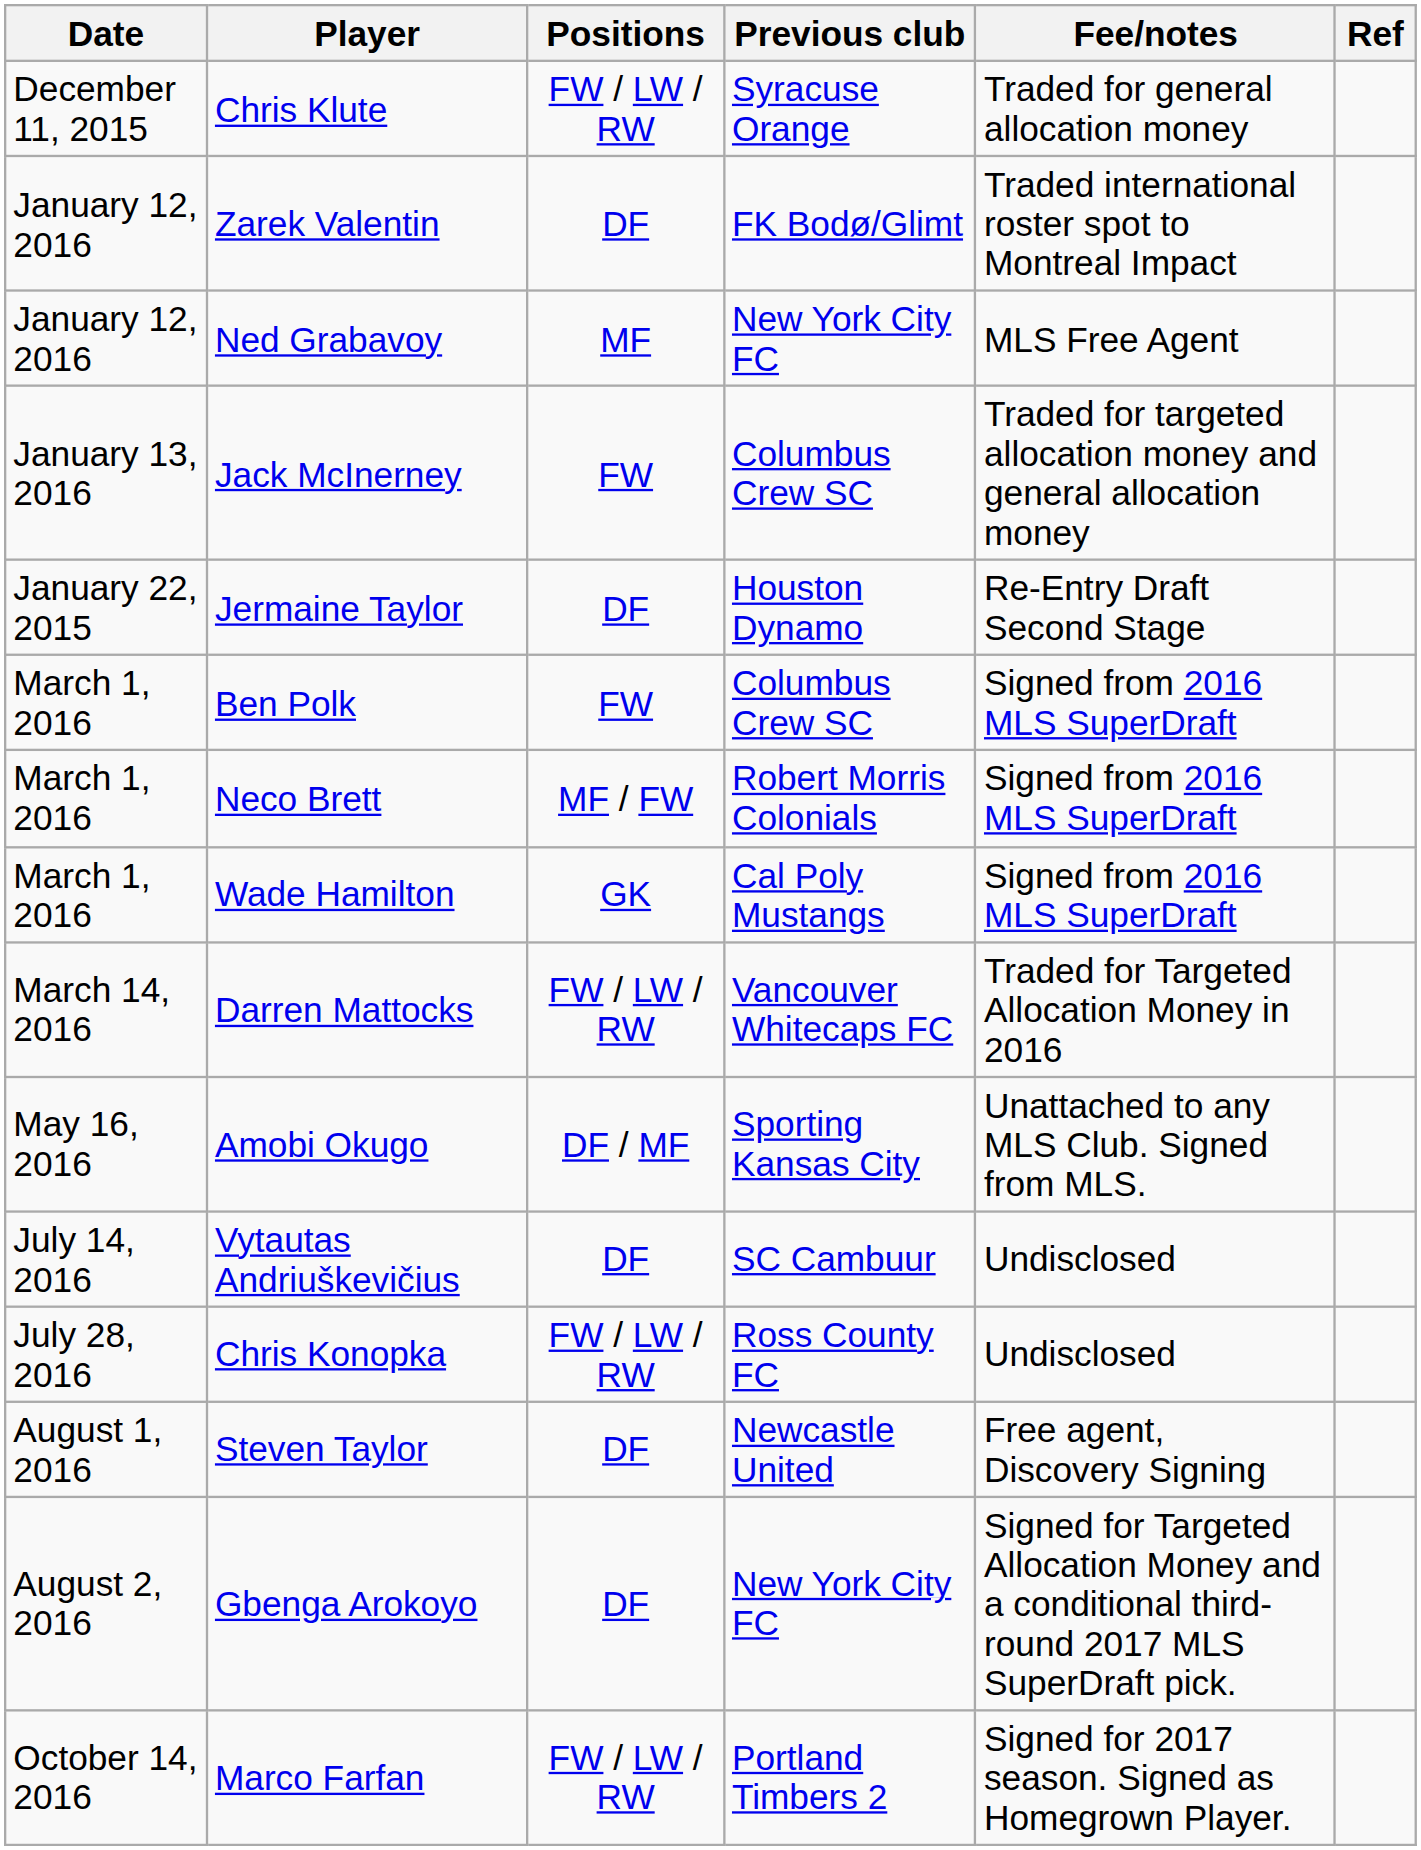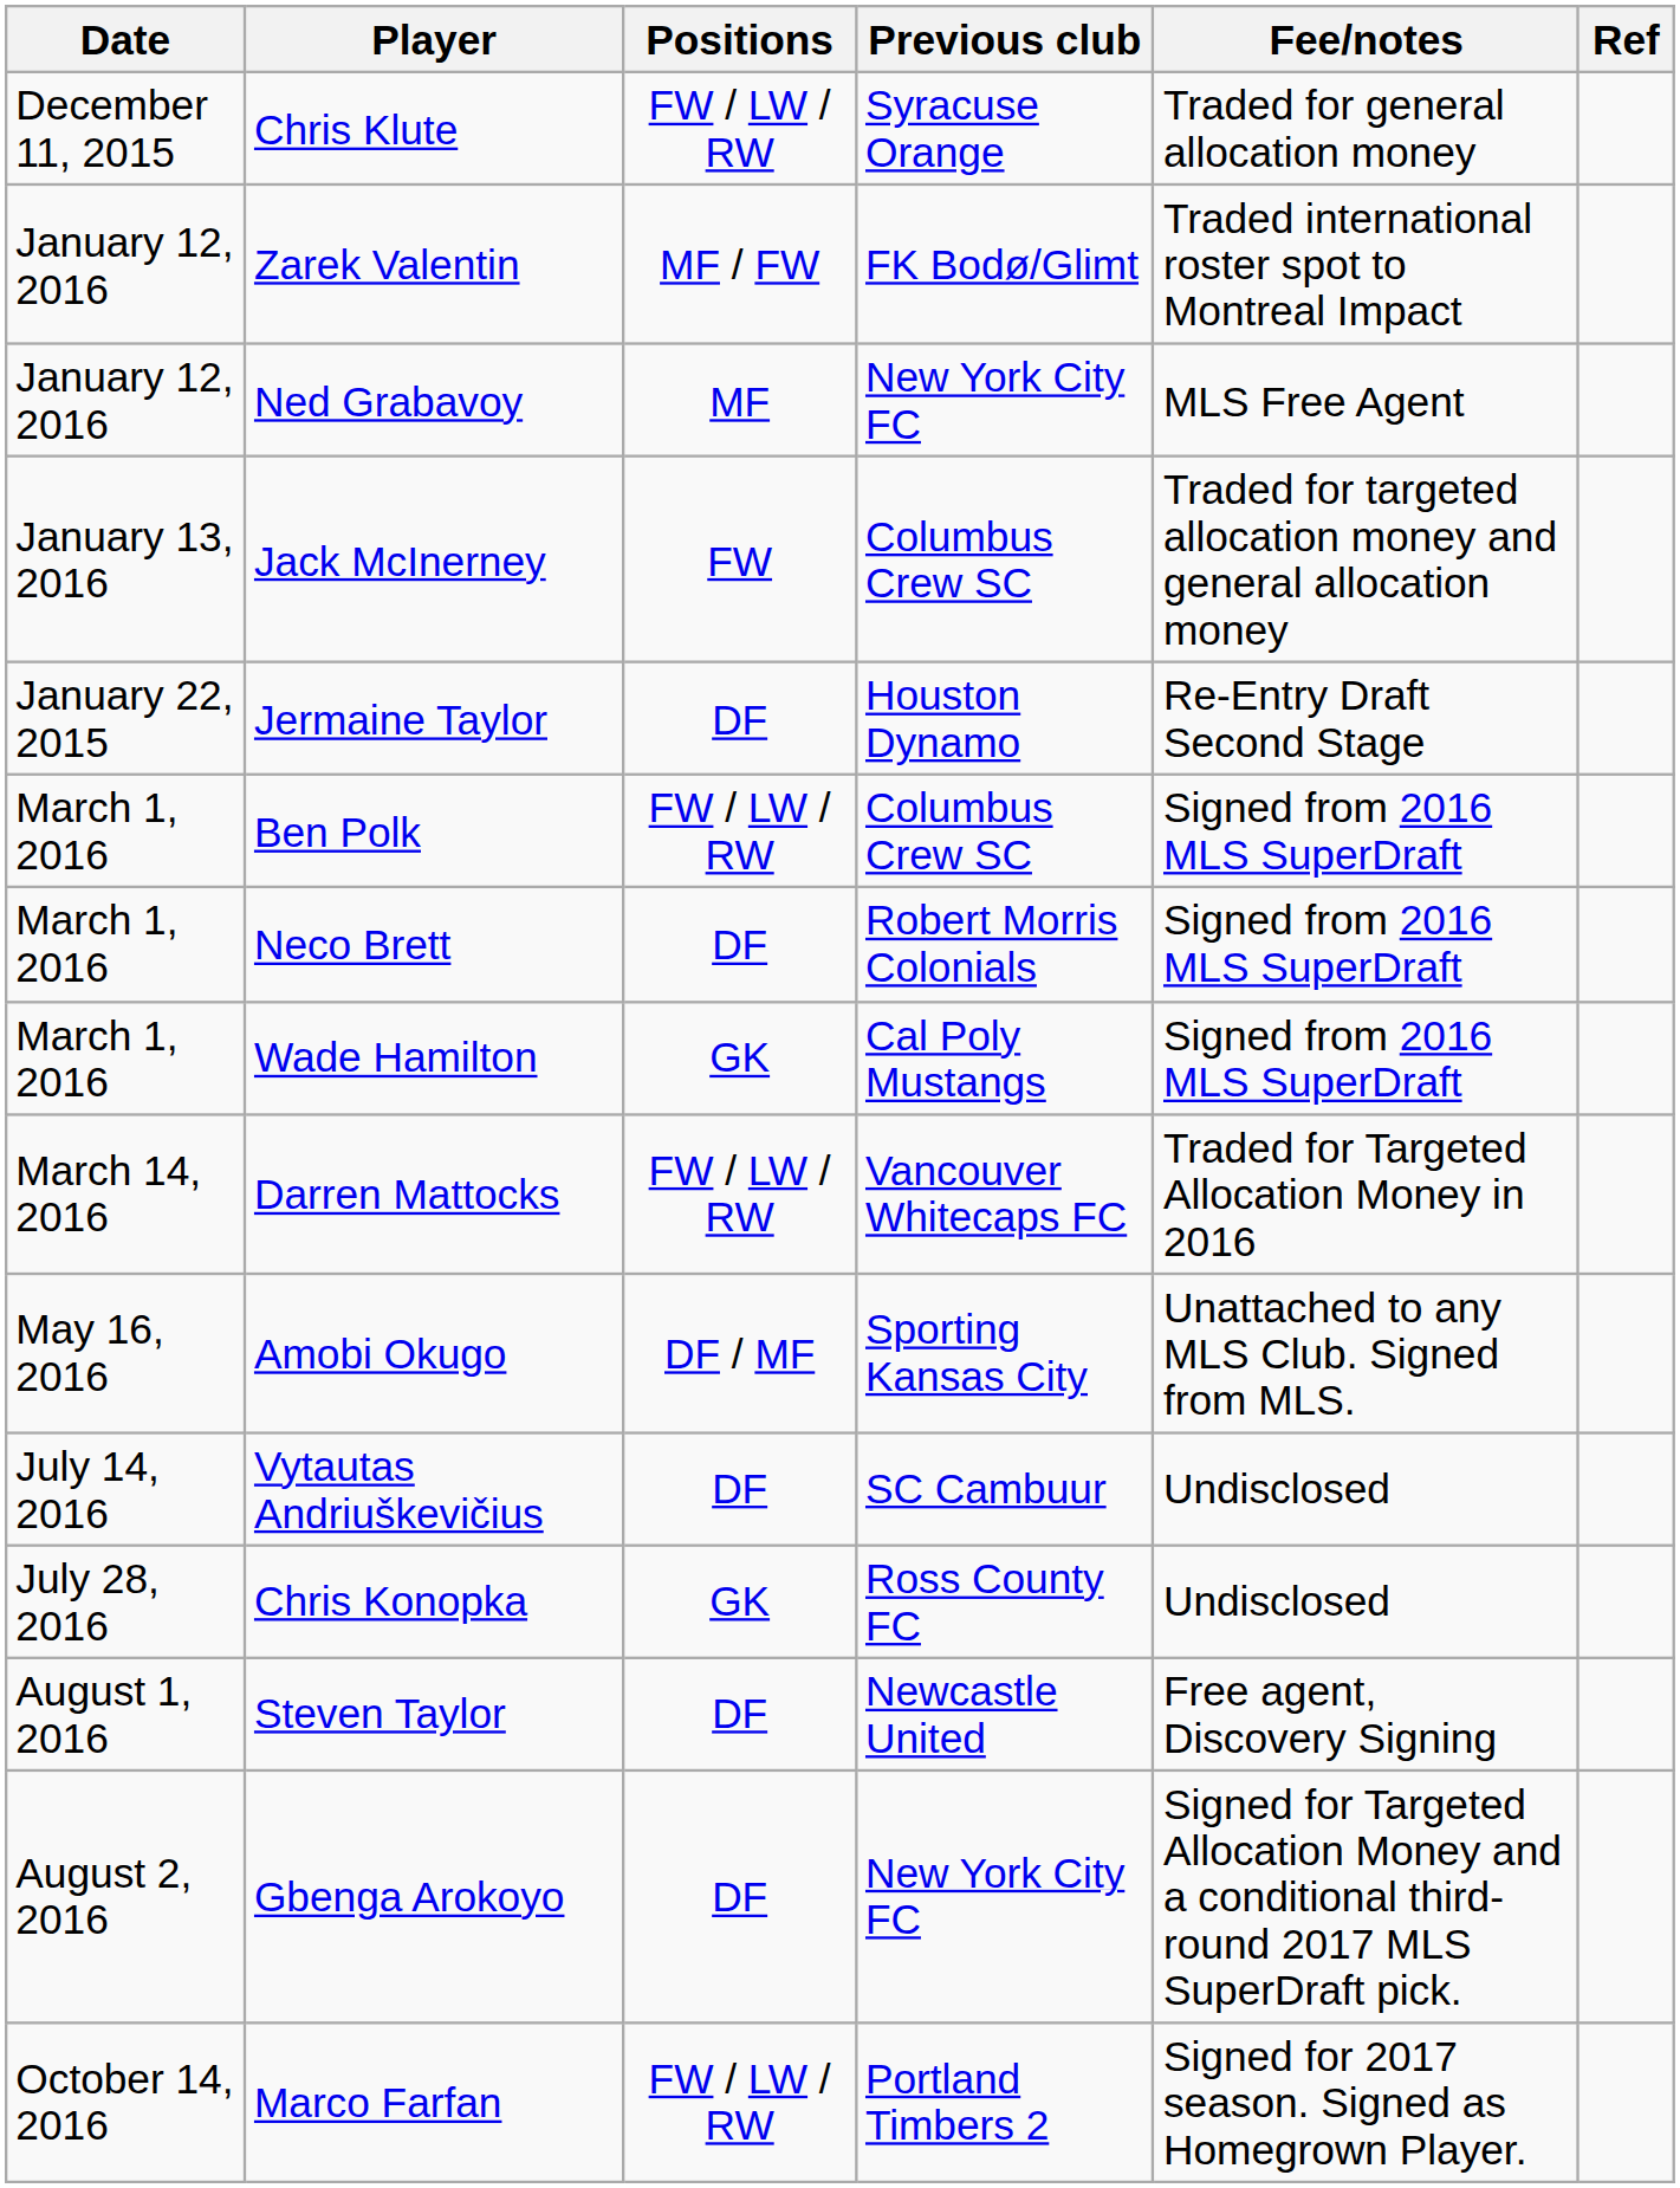Zarek Valentin | Positions: DF -> MF / FW
Ben Polk | Positions: FW -> FW / LW / RW
Neco Brett | Positions: MF / FW -> DF
Chris Konopka | Positions: FW / LW / RW -> GK
